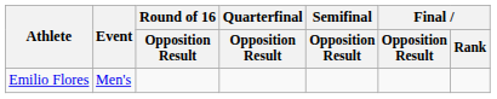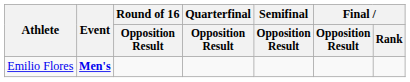Emilio Flores | Event: normal -> bold
